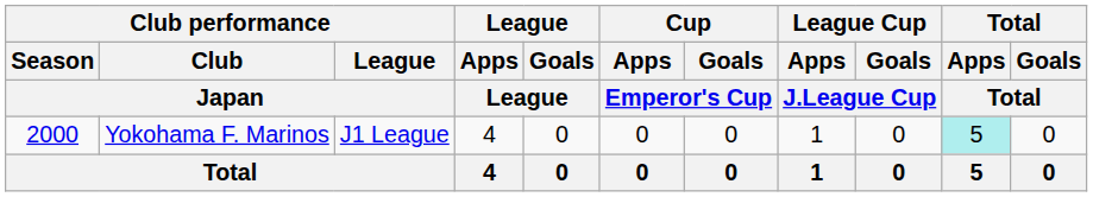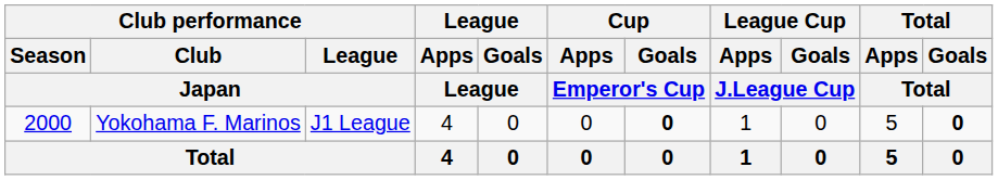Yokohama F. Marinos | Cup / Goals / Emperor's Cup: normal -> bold
Yokohama F. Marinos | Total / Apps / Total: paleturquoise background -> no background
Yokohama F. Marinos | Total / Goals / Total: normal -> bold
